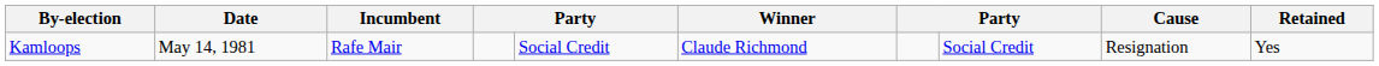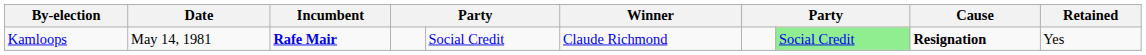Kamloops | Incumbent: normal -> bold
Kamloops | column 8: no background -> lightgreen background
Kamloops | Cause: normal -> bold
